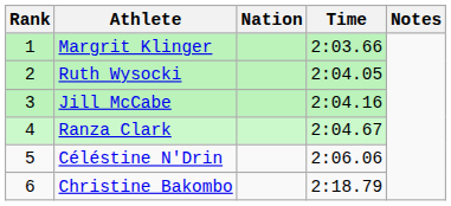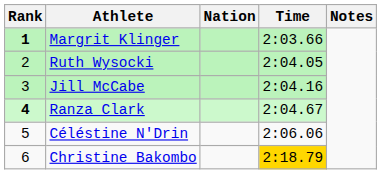Margrit Klinger | Rank: normal -> bold
Ranza Clark | Rank: normal -> bold
Christine Bakombo | Time: no background -> gold background
